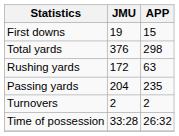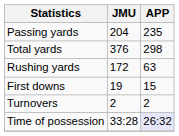rows swapped: First downs <-> Passing yards
Time of possession | APP: no background -> lavender background
